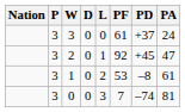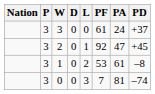columns swapped: PA <-> PD
